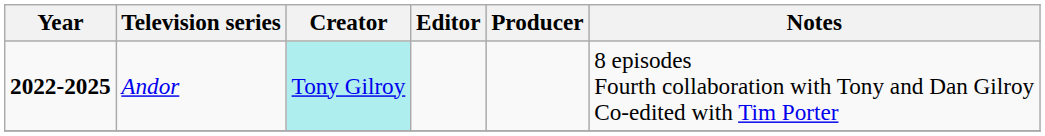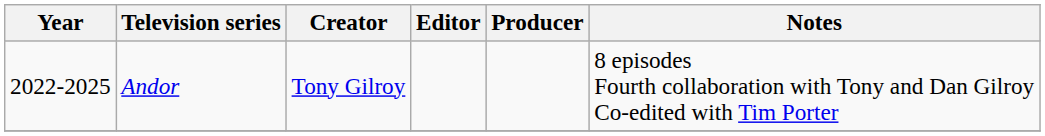Andor | Year: bold -> normal
Andor | Creator: paleturquoise background -> no background
